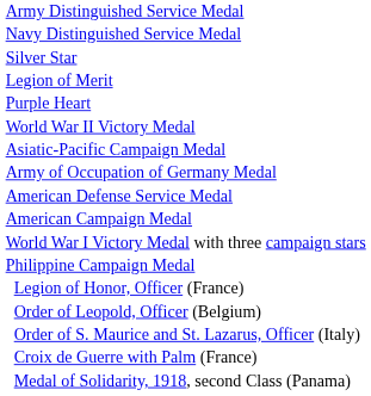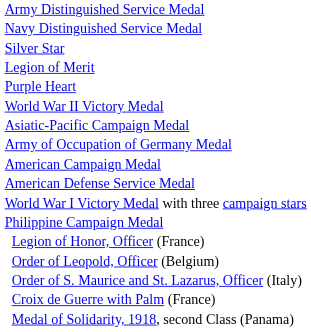row 9 | column 1: American Defense Service Medal -> American Campaign Medal
row 10 | column 1: American Campaign Medal -> American Defense Service Medal
